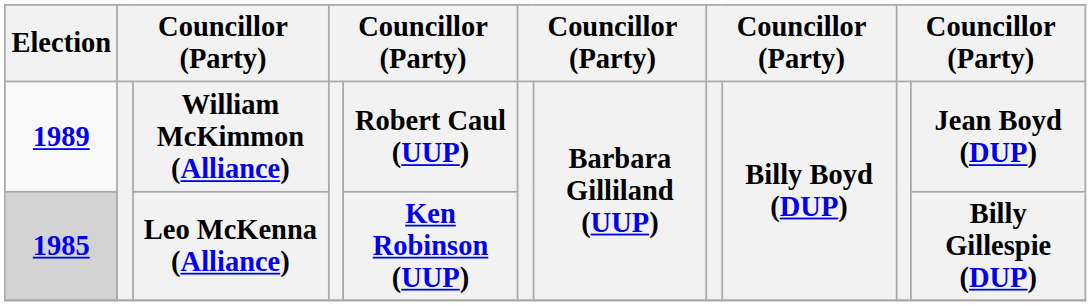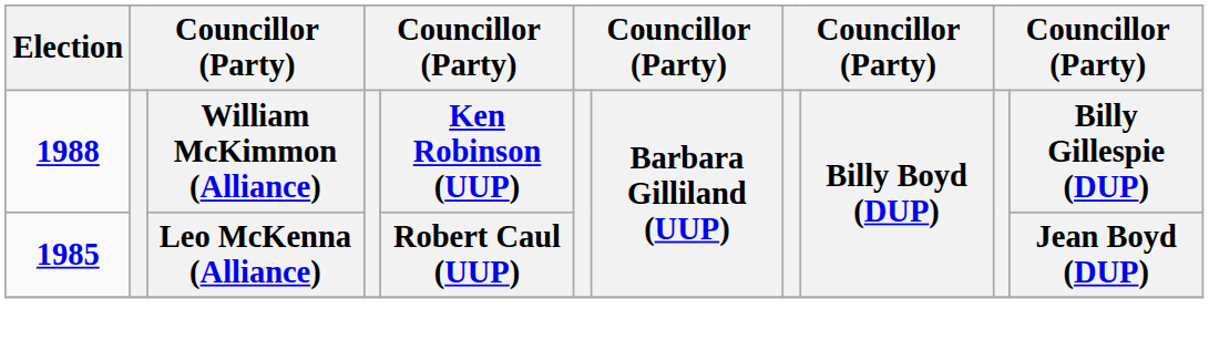William McKimmon (Alliance) | Election: 1989 -> 1988
William McKimmon (Alliance) | column 5: Robert Caul (UUP) -> Ken Robinson (UUP)
William McKimmon (Alliance) | column 11: Jean Boyd (DUP) -> Billy Gillespie (DUP)
Leo McKenna (Alliance) | Election: lightgrey background -> no background
Leo McKenna (Alliance) | column 5: Ken Robinson (UUP) -> Robert Caul (UUP)
Leo McKenna (Alliance) | column 11: Billy Gillespie (DUP) -> Jean Boyd (DUP)
